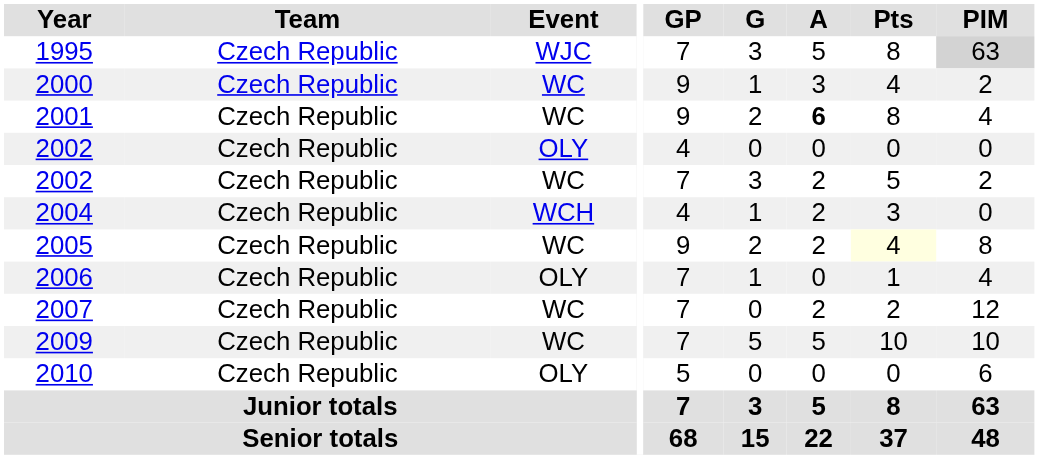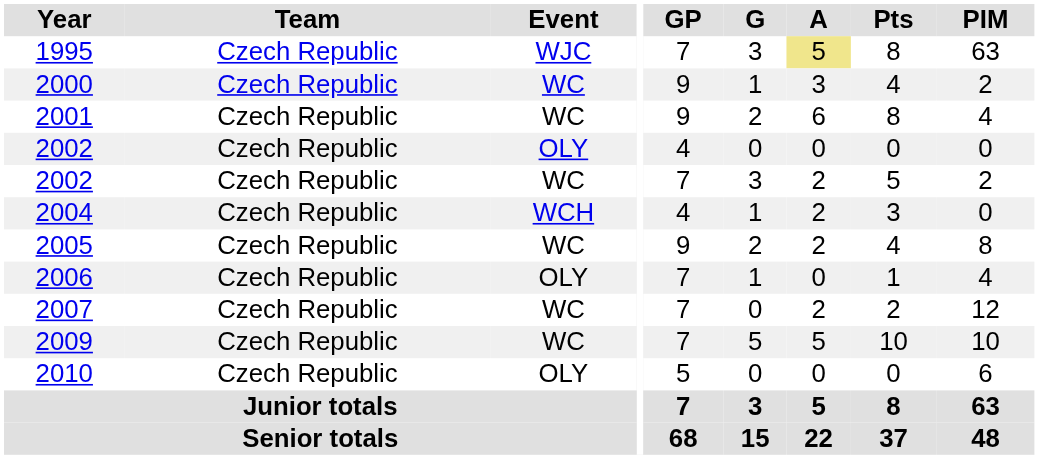1995 | A: no background -> khaki background
1995 | PIM: lightgrey background -> no background
2001 | A: bold -> normal
2005 | Pts: lightyellow background -> no background
